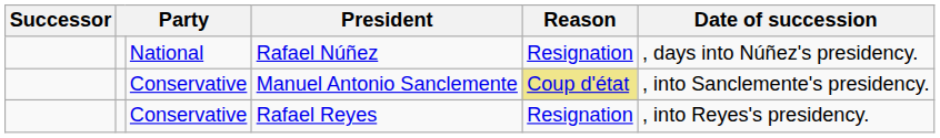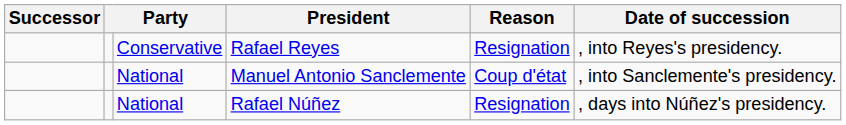rows swapped: Rafael Núñez <-> Rafael Reyes
Manuel Antonio Sanclemente | column 3: Conservative -> National
Manuel Antonio Sanclemente | Reason: khaki background -> no background
